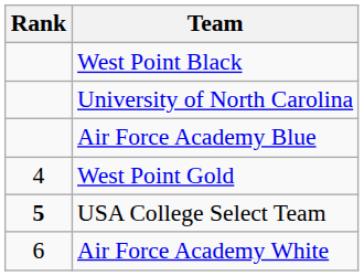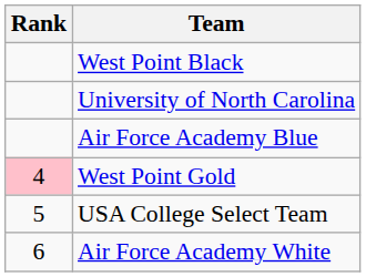West Point Gold | Rank: no background -> pink background
USA College Select Team | Rank: bold -> normal
